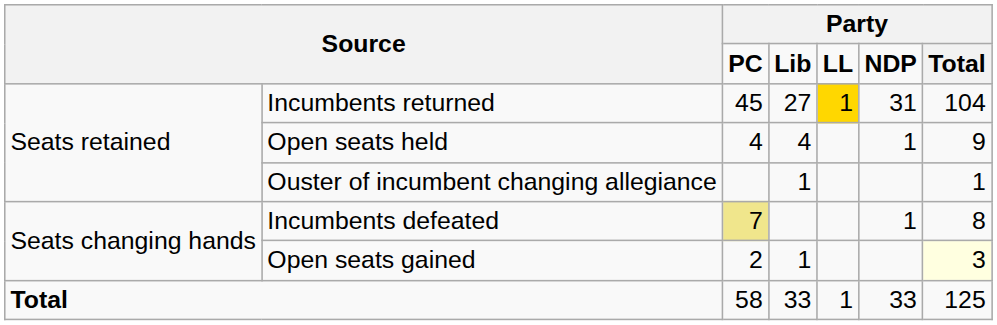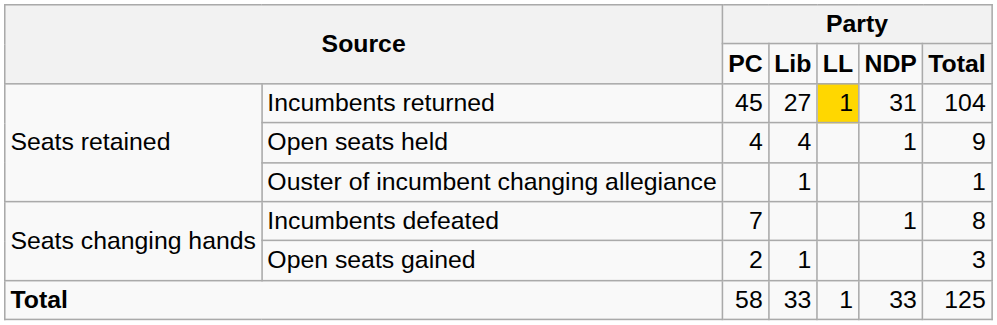Incumbents defeated | column 3: khaki background -> no background
Open seats gained | column 7: lightyellow background -> no background
